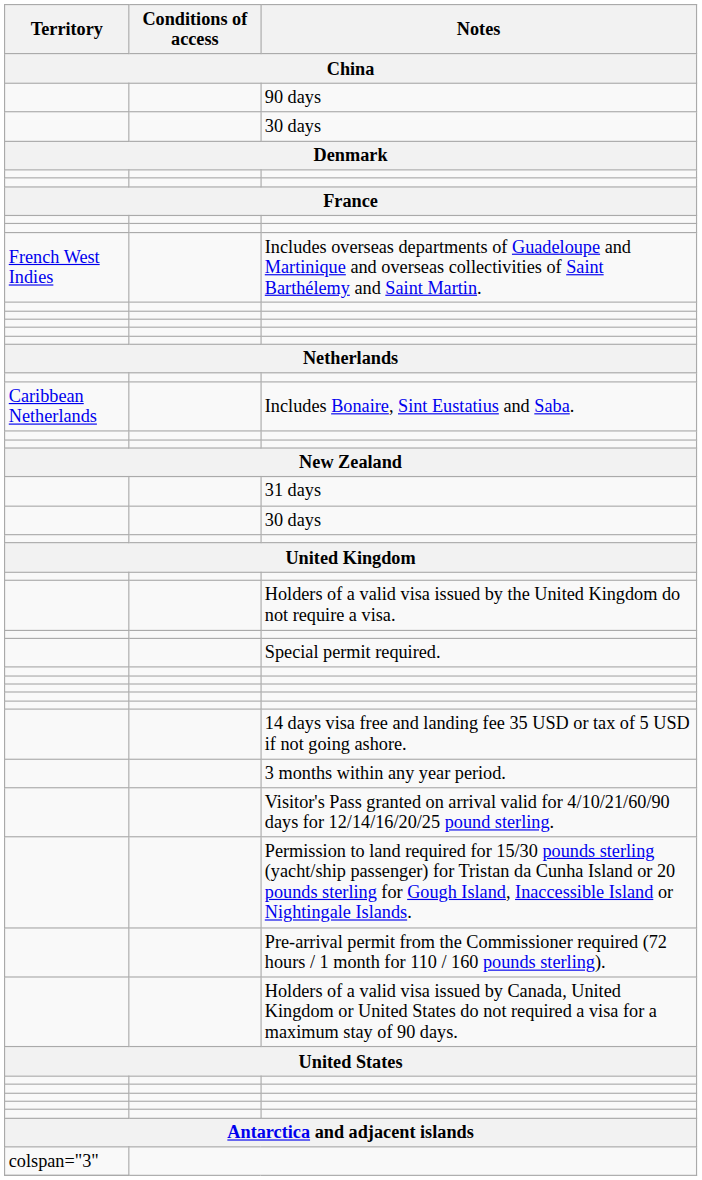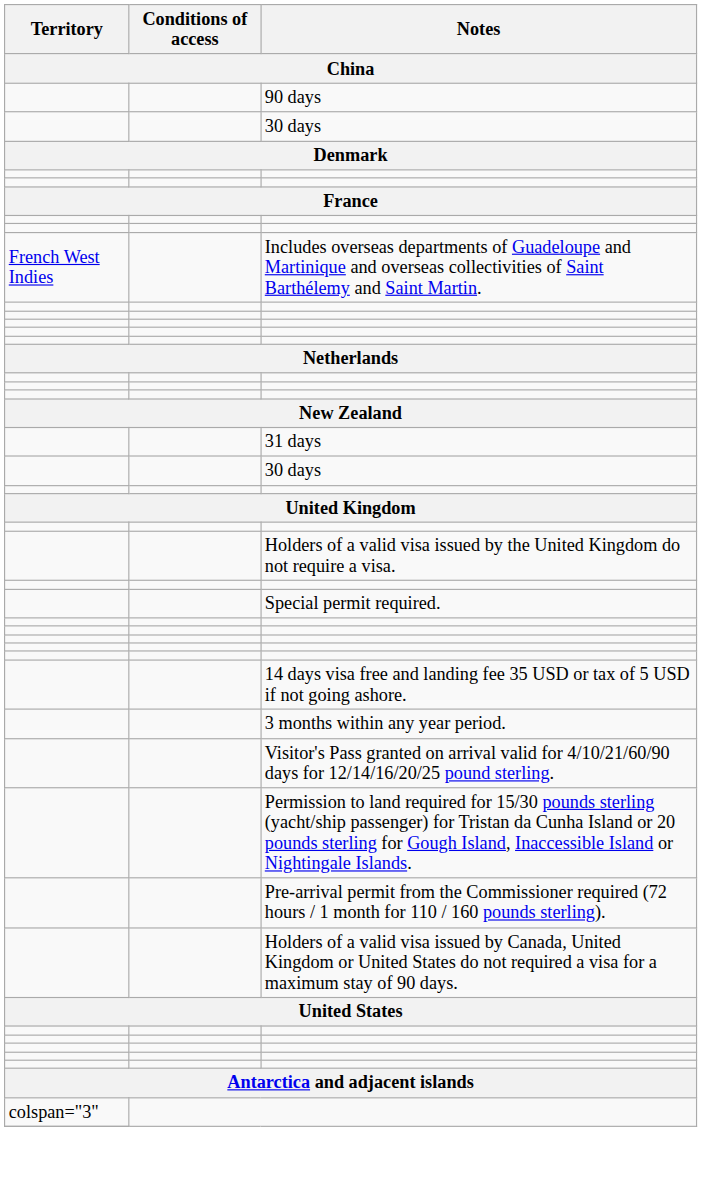- row: Caribbean Netherlands | Includes Bonaire, Sint Eustatius and Saba.
